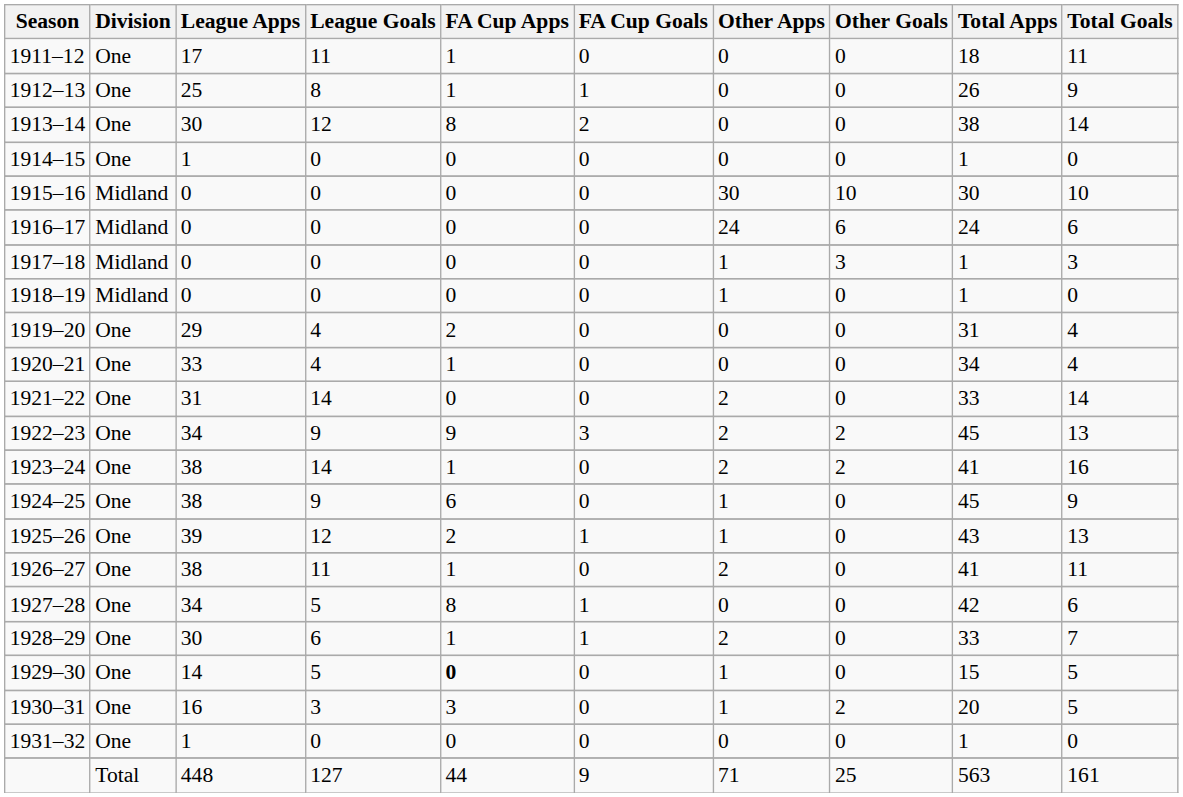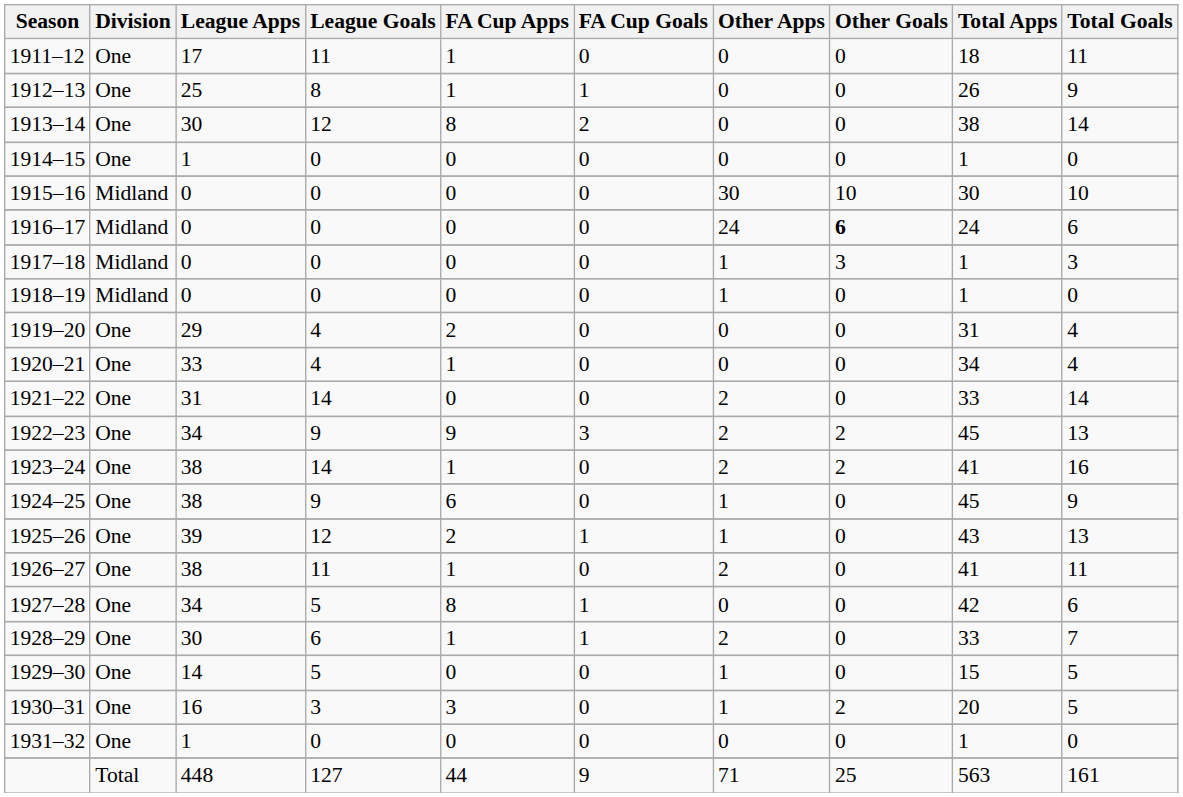1916–17 | Other Goals: normal -> bold
1929–30 | FA Cup Apps: bold -> normal
